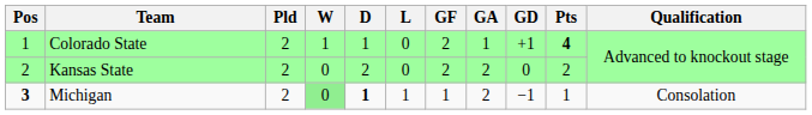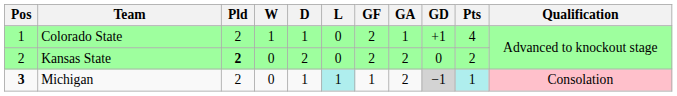Colorado State | Pts: bold -> normal
Kansas State | Pld: normal -> bold
Michigan | W: lightgreen background -> no background
Michigan | D: bold -> normal
Michigan | L: no background -> paleturquoise background
Michigan | GD: no background -> lightgrey background
Michigan | Pts: no background -> paleturquoise background
Michigan | Qualification: no background -> pink background
